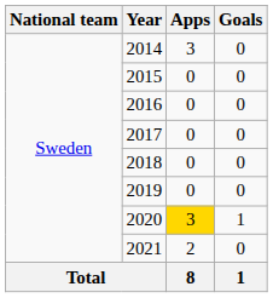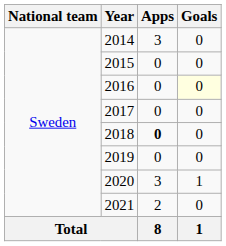2016 | Goals: no background -> lightyellow background
2018 | Apps: normal -> bold
2020 | Apps: gold background -> no background
